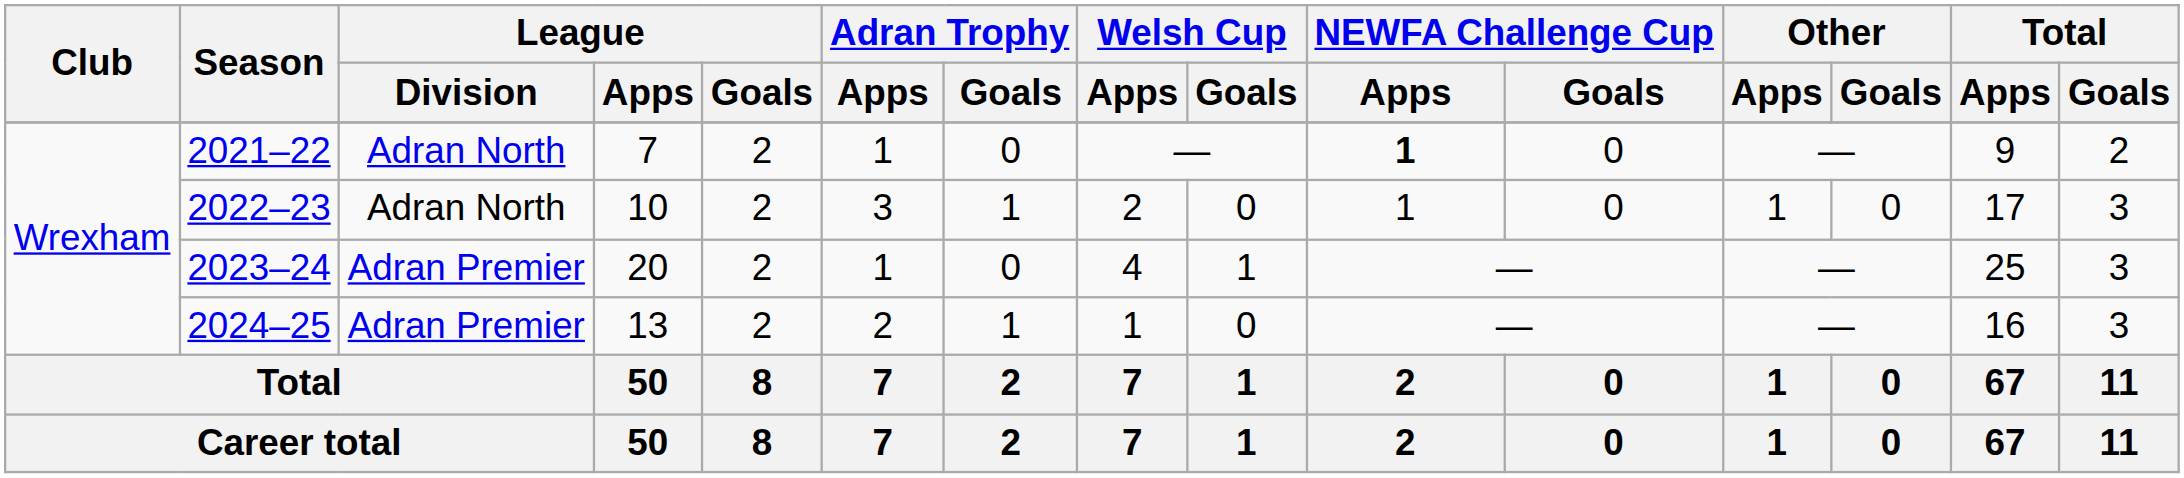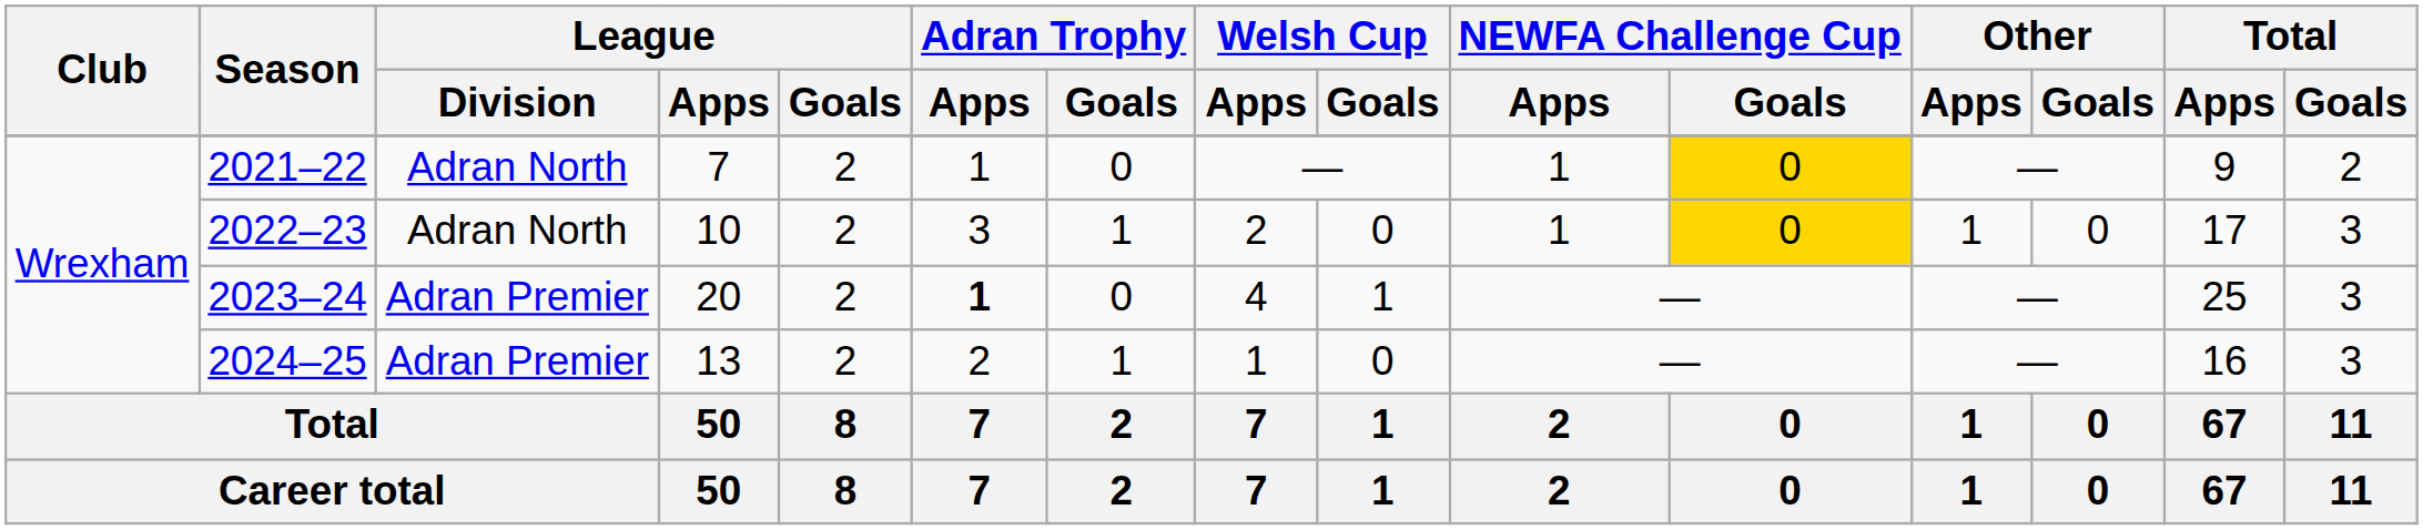2021–22 | NEWFA Challenge Cup / Apps: bold -> normal
2021–22 | NEWFA Challenge Cup / Goals: no background -> gold background
2022–23 | NEWFA Challenge Cup / Goals: no background -> gold background
2023–24 | Adran Trophy / Apps: normal -> bold
